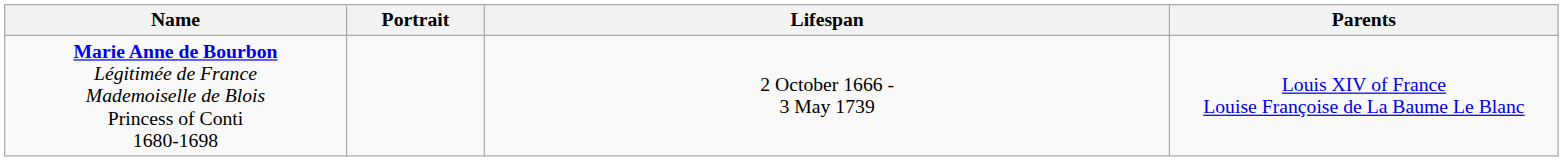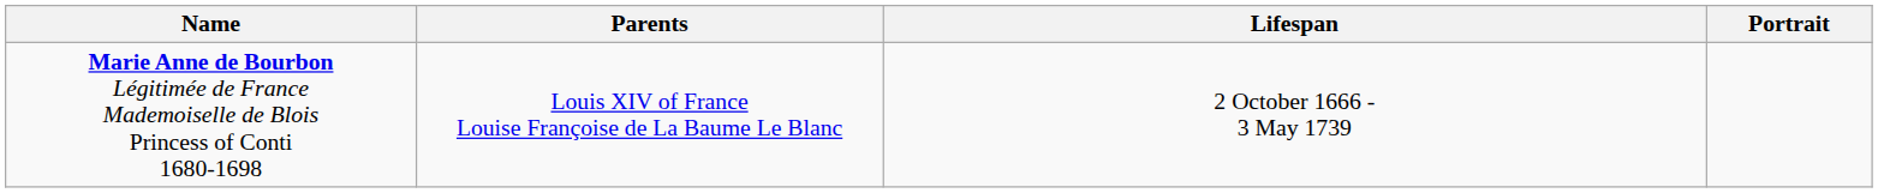columns swapped: Portrait <-> Parents
